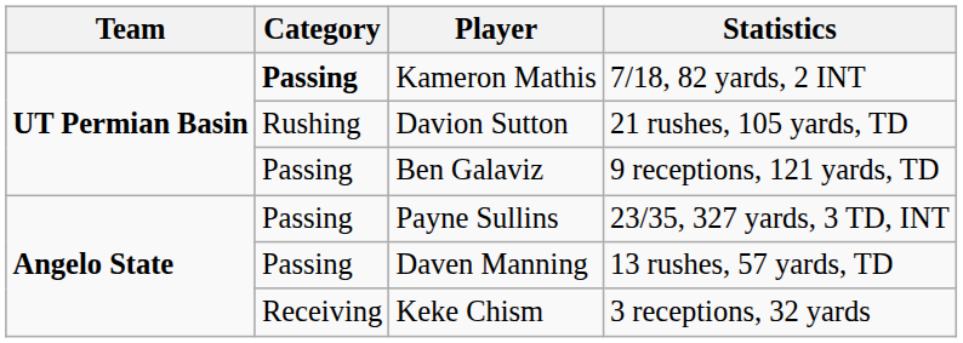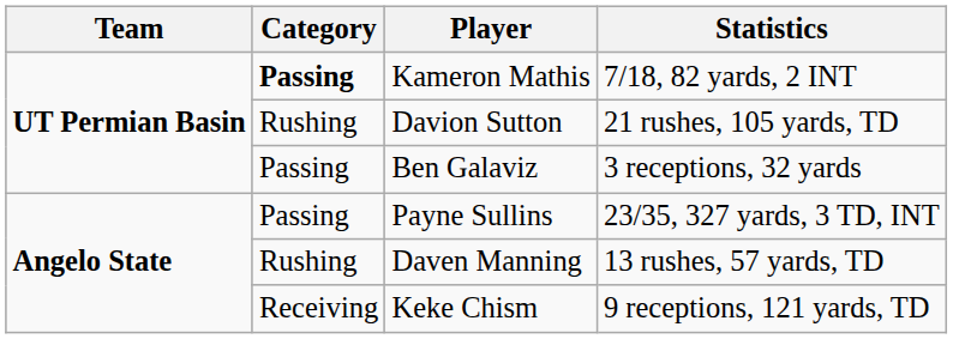Ben Galaviz | Statistics: 9 receptions, 121 yards, TD -> 3 receptions, 32 yards
Daven Manning | Category: Passing -> Rushing
Keke Chism | Statistics: 3 receptions, 32 yards -> 9 receptions, 121 yards, TD
